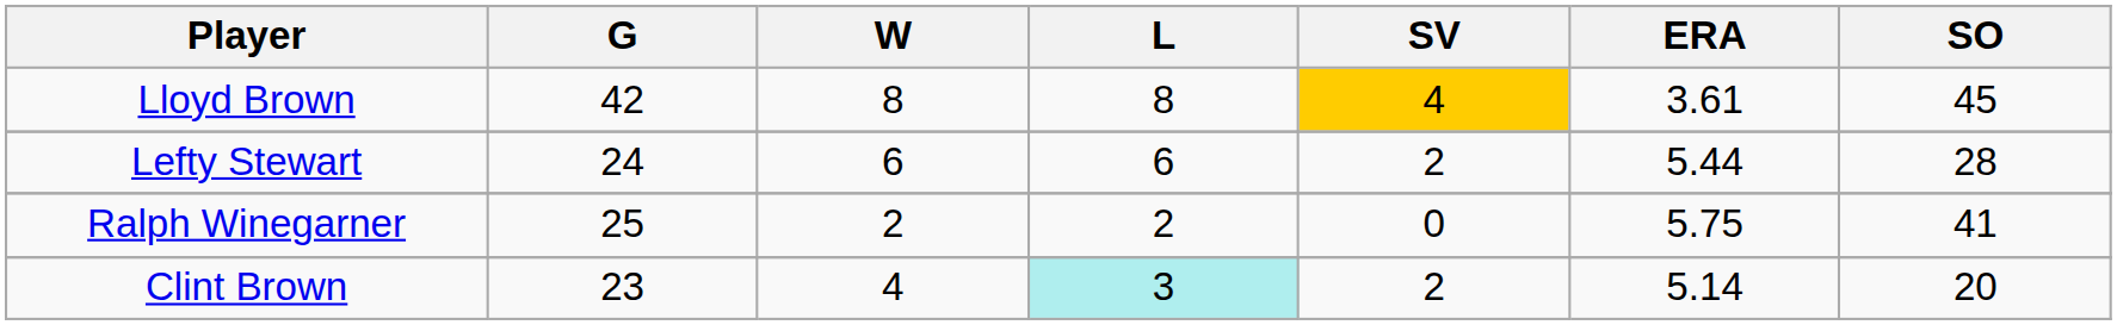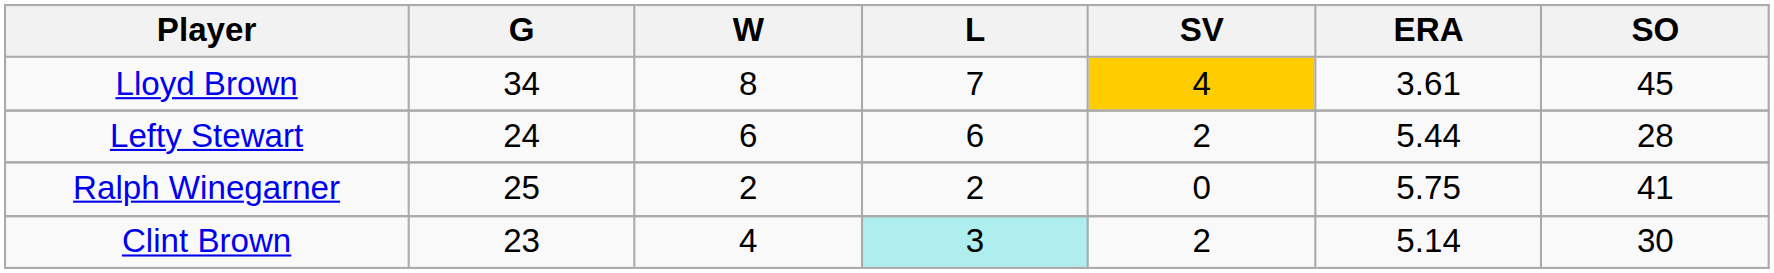Lloyd Brown | G: 42 -> 34
Lloyd Brown | L: 8 -> 7
Clint Brown | SO: 20 -> 30
